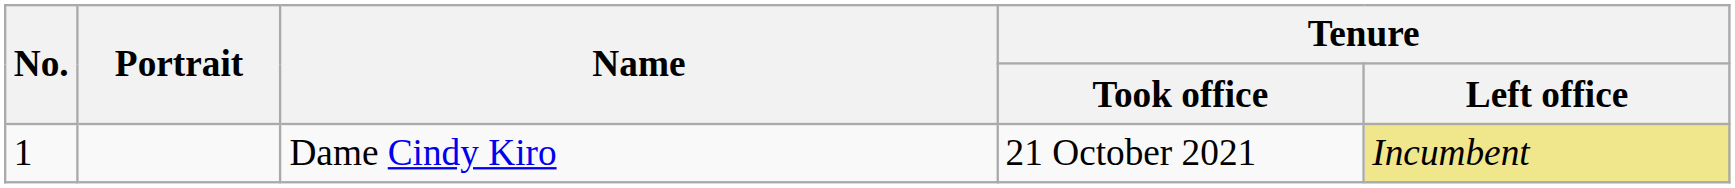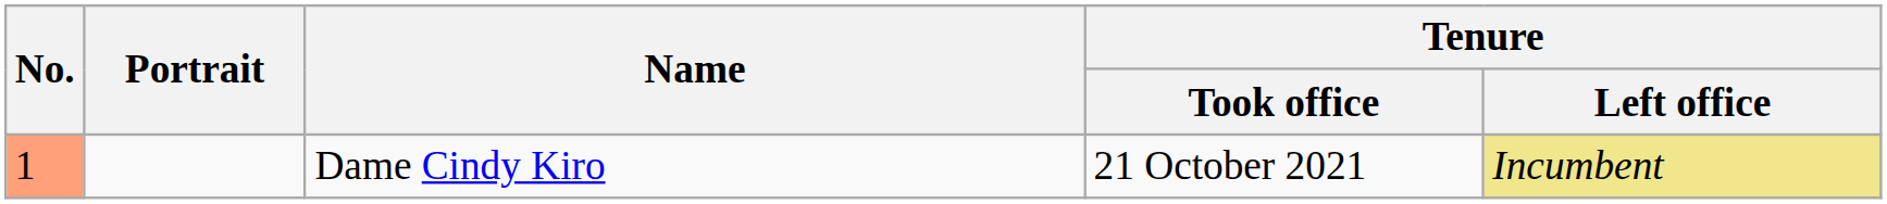Dame Cindy Kiro | No.: no background -> lightsalmon background
